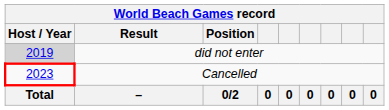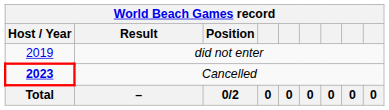did not enter | Host / Year: lightgrey background -> no background
Cancelled | Host / Year: normal -> bold
